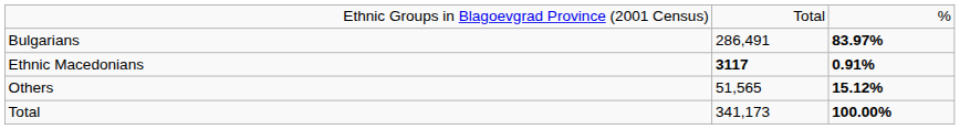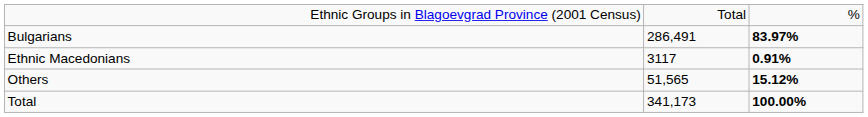Ethnic Macedonians | column 2: bold -> normal
